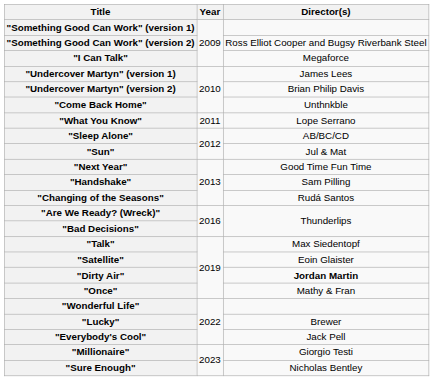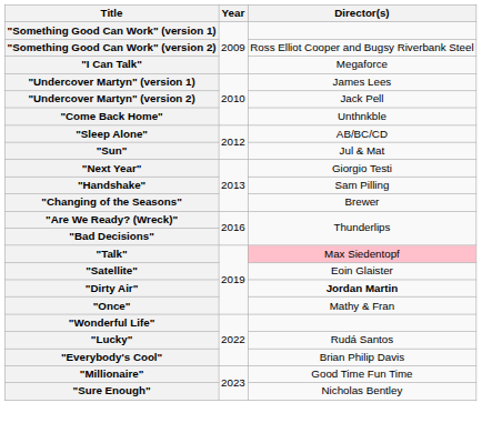"Undercover Martyn" (version 2) | Director(s): Brian Philip Davis -> Jack Pell
- row: "What You Know" | 2011 | Lope Serrano
"Next Year" | Director(s): Good Time Fun Time -> Giorgio Testi
"Changing of the Seasons" | Director(s): Rudá Santos -> Brewer
"Talk" | Director(s): no background -> pink background
"Lucky" | Director(s): Brewer -> Rudá Santos
"Everybody's Cool" | Director(s): Jack Pell -> Brian Philip Davis
"Millionaire" | Director(s): Giorgio Testi -> Good Time Fun Time
